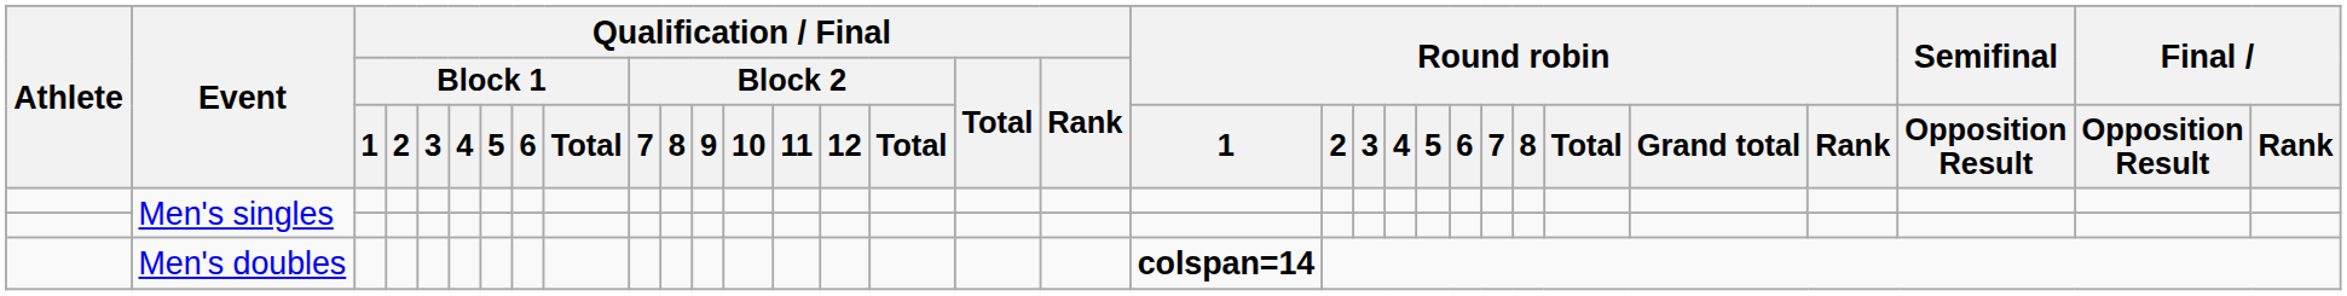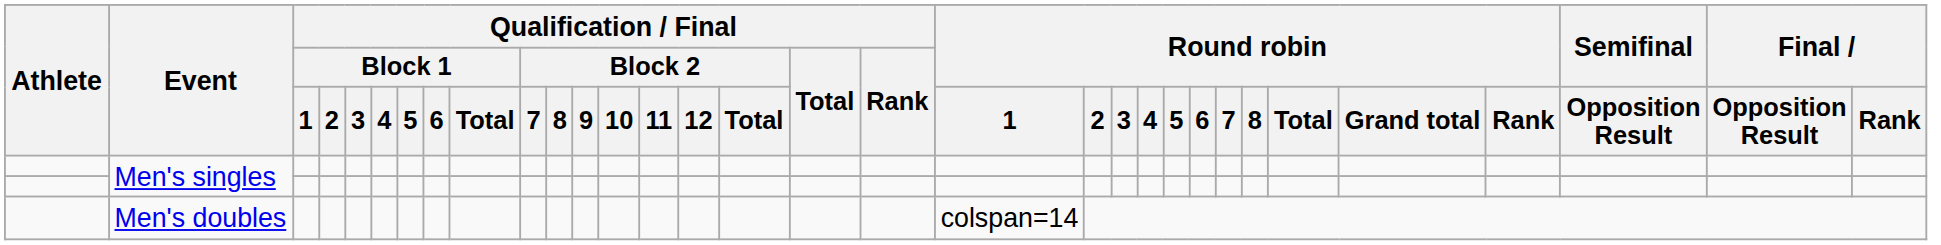Men's doubles | Round robin / 1: bold -> normal
